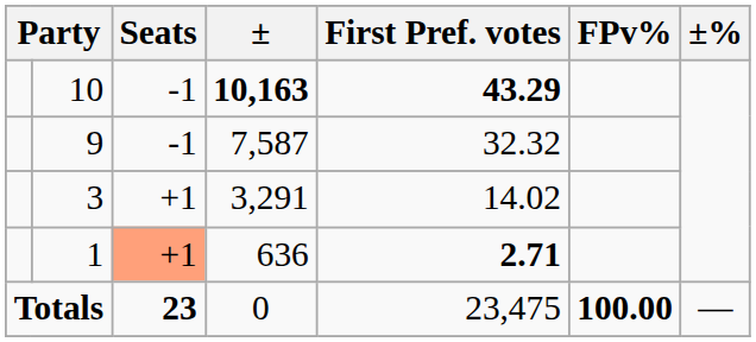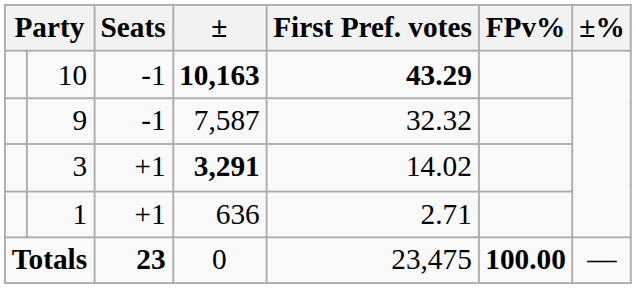3 | ±: normal -> bold
1 | Seats: lightsalmon background -> no background
1 | First Pref. votes: bold -> normal
